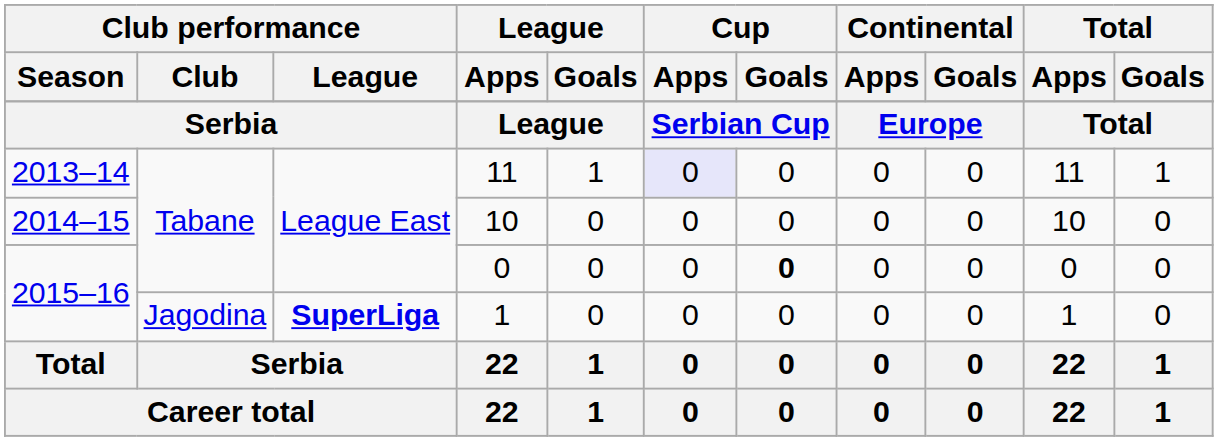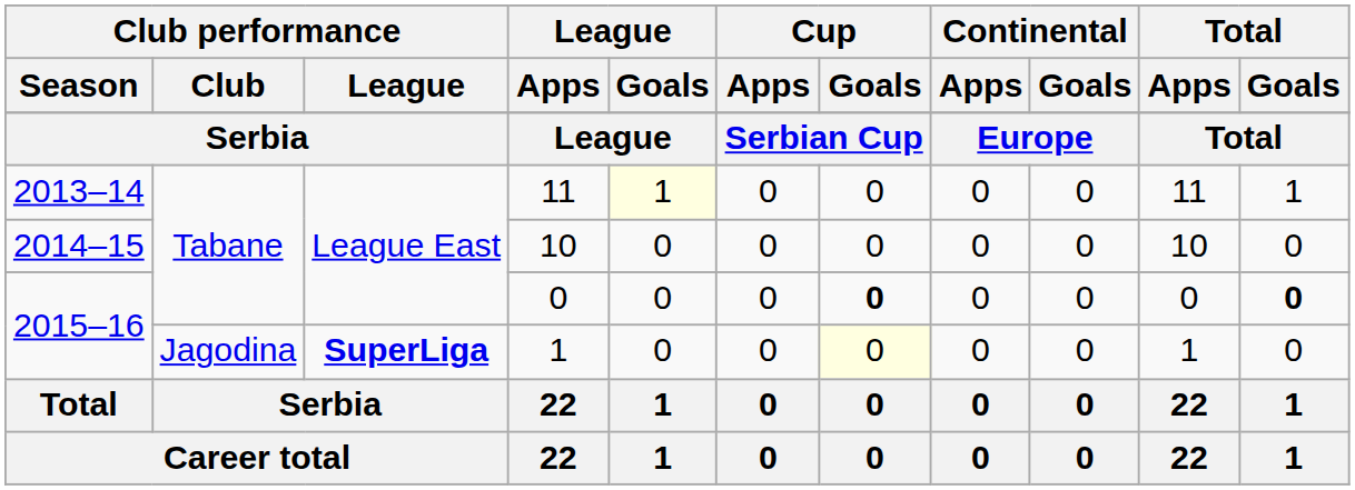row 4 | League / Goals: no background -> lightyellow background
row 4 | Cup / Apps: lavender background -> no background
row 6 | Total / Goals: normal -> bold
row 7 | Cup / Goals: no background -> lightyellow background
